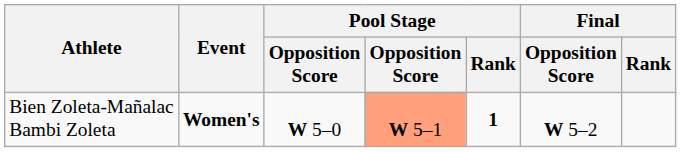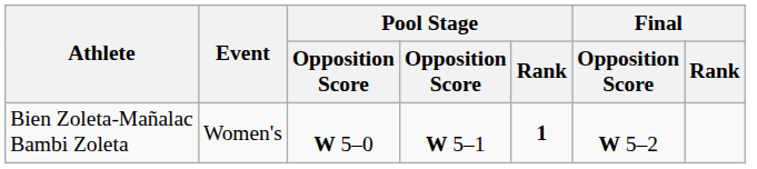Bien Zoleta-Mañalac Bambi Zoleta | Event: bold -> normal
Bien Zoleta-Mañalac Bambi Zoleta | column 4: lightsalmon background -> no background
